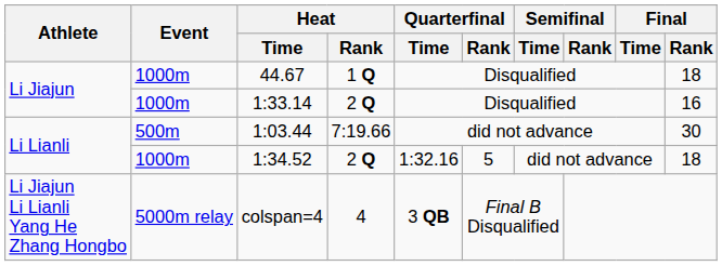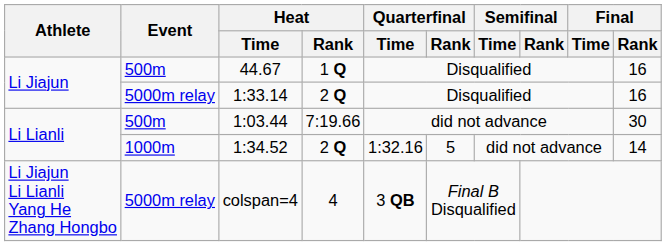44.67 | Event: 1000m -> 500m
44.67 | Final / Rank: 18 -> 16
1:33.14 | Event: 1000m -> 5000m relay
1:34.52 | Final / Rank: 18 -> 14
